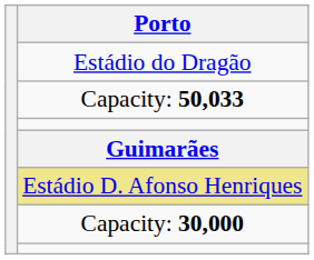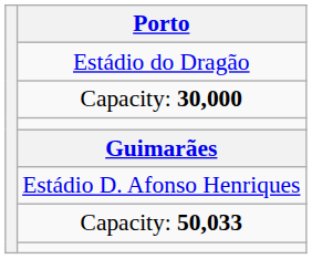row 3 | Porto: Capacity: 50,033 -> Capacity: 30,000
row 6 | Porto: khaki background -> no background
row 7 | Porto: Capacity: 30,000 -> Capacity: 50,033
